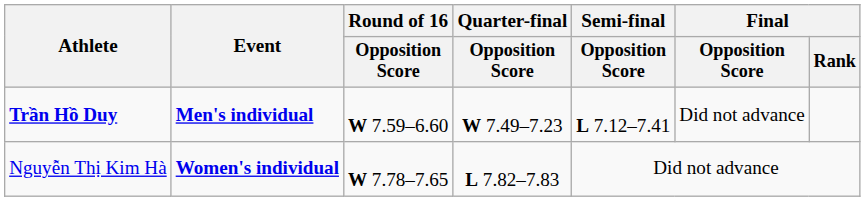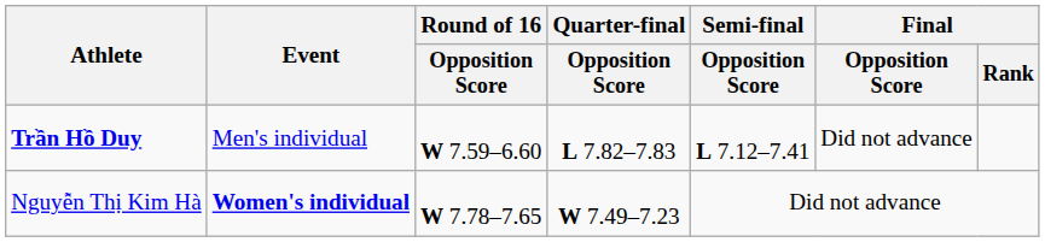Trần Hồ Duy | Event: bold -> normal
Trần Hồ Duy | Quarter-final / Opposition Score: W 7.49–7.23 -> L 7.82–7.83
Nguyễn Thị Kim Hà | Quarter-final / Opposition Score: L 7.82–7.83 -> W 7.49–7.23
